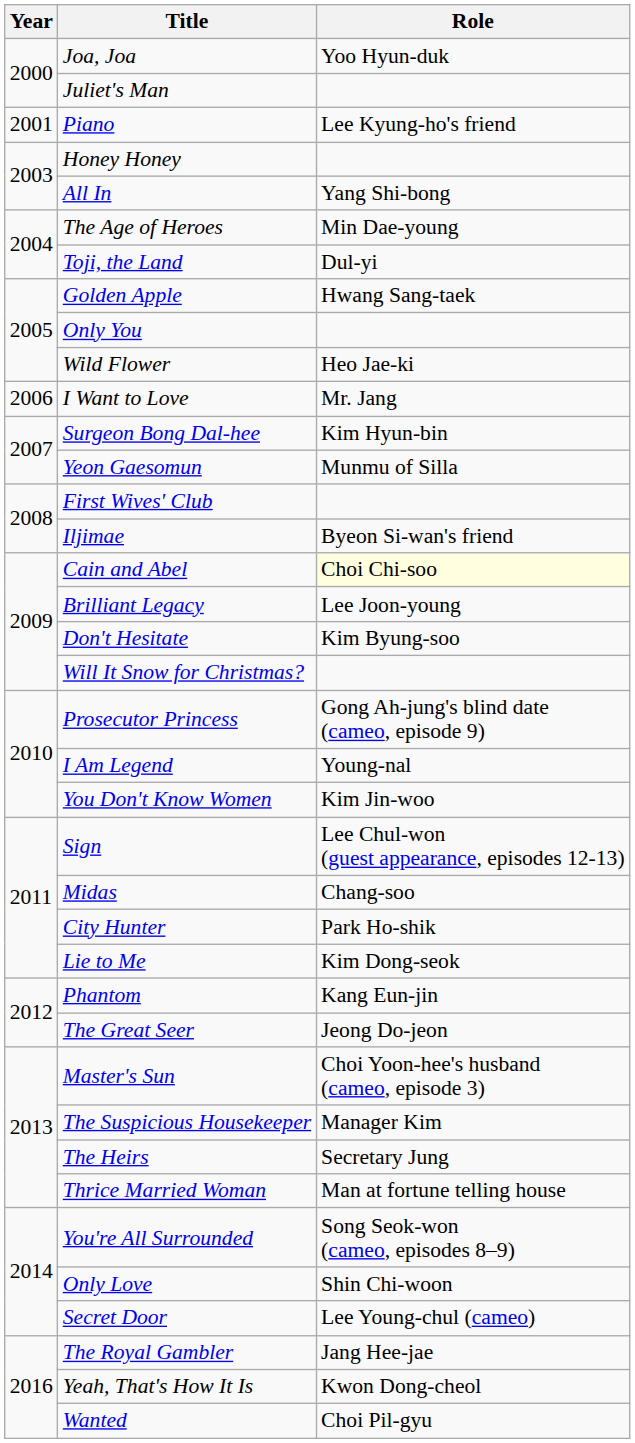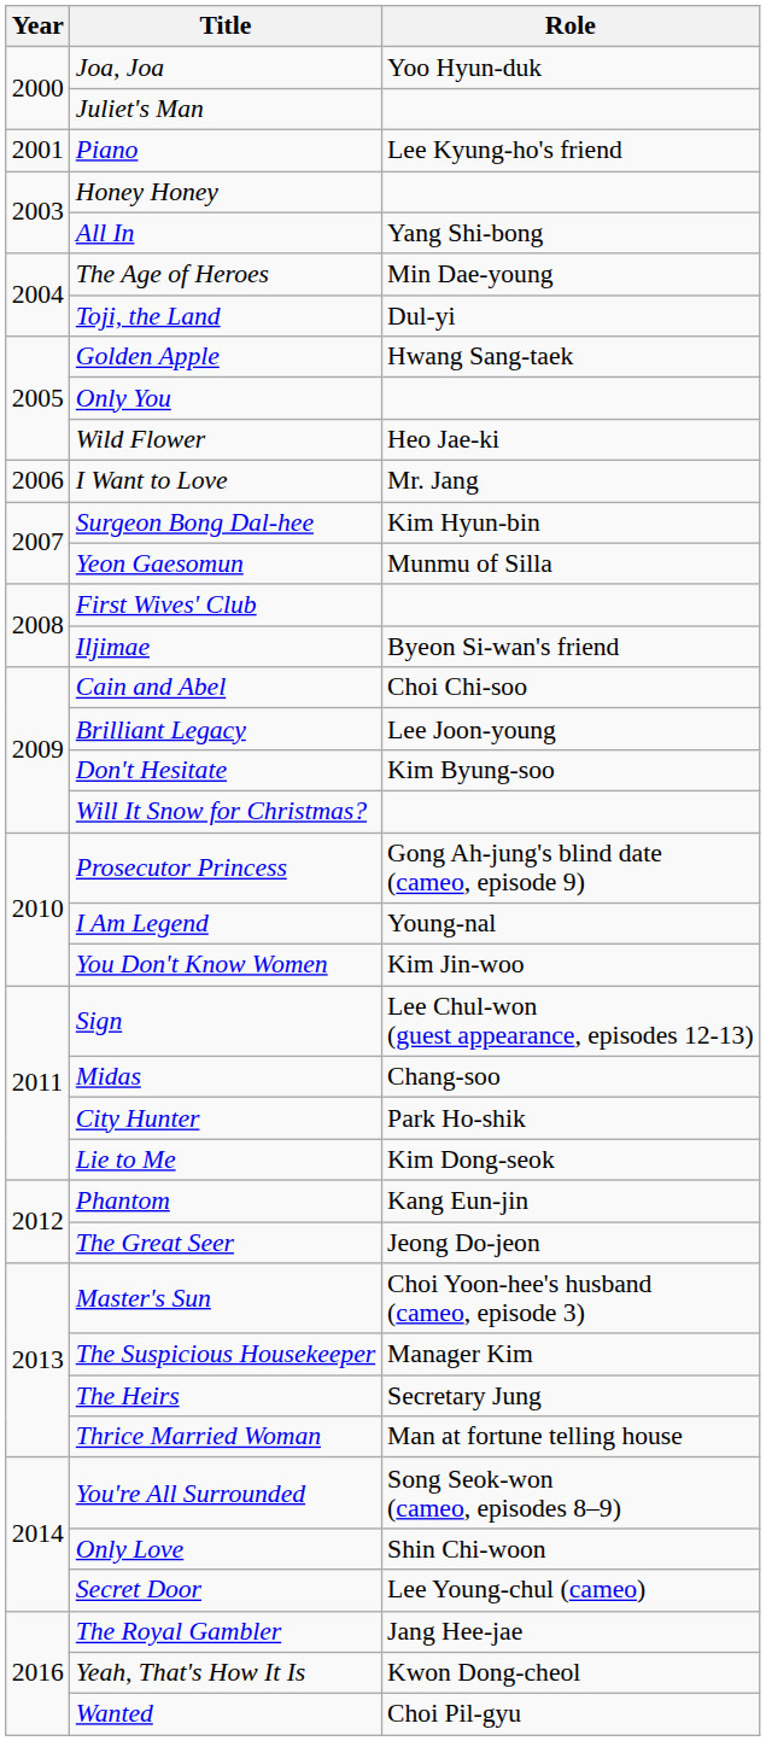Cain and Abel | Role: lightyellow background -> no background
